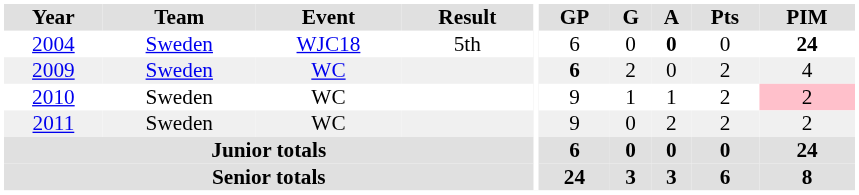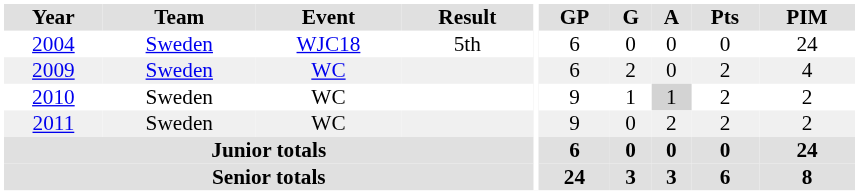2004 | A: bold -> normal
2004 | PIM: bold -> normal
2009 | GP: bold -> normal
2010 | A: no background -> lightgrey background
2010 | PIM: pink background -> no background
